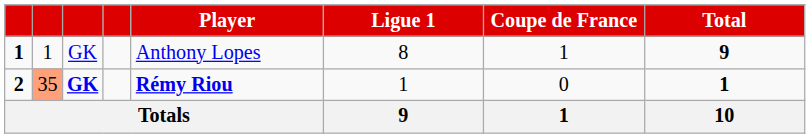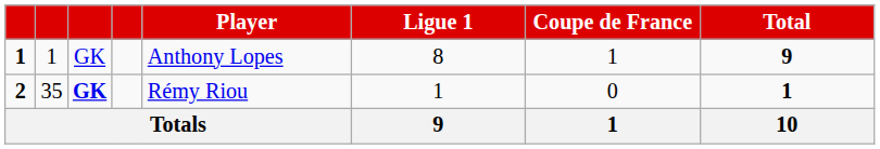2 | column 2: lightsalmon background -> no background
2 | Player: bold -> normal
